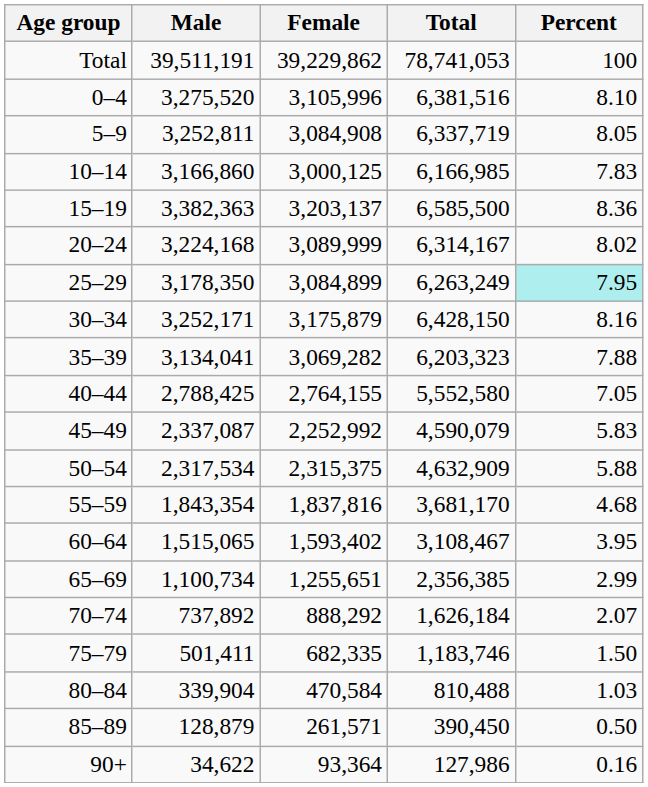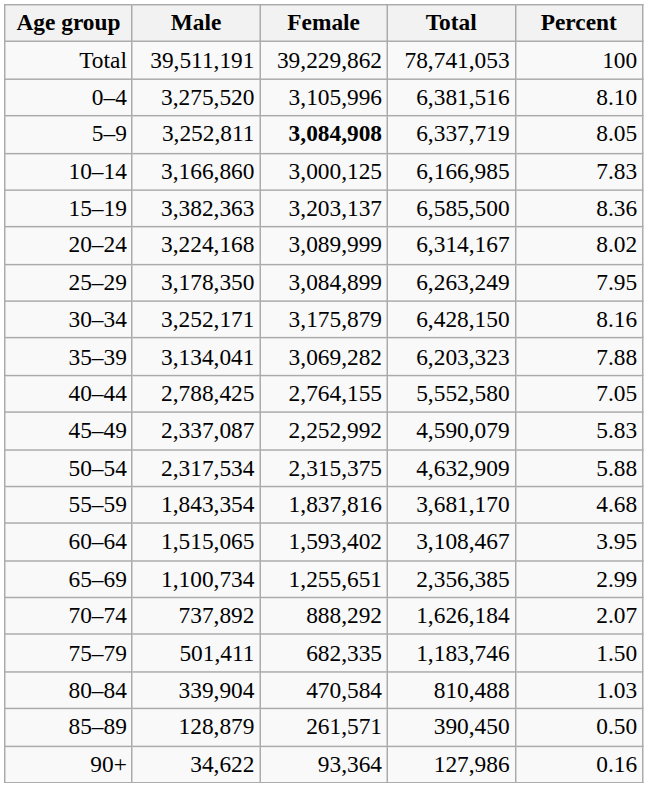5–9 | Female: normal -> bold
25–29 | Percent: paleturquoise background -> no background
